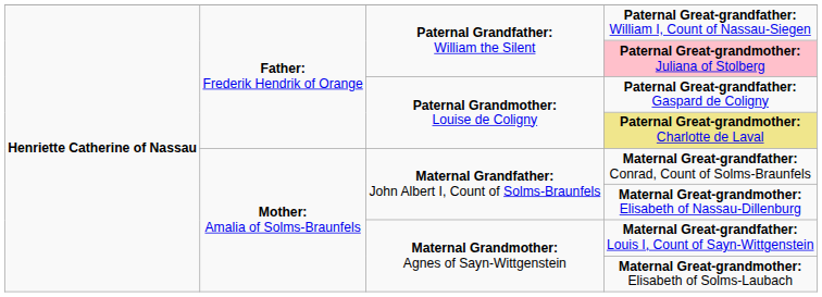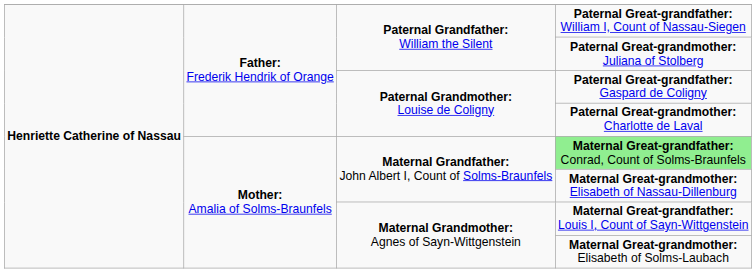Paternal Great-grandmother: Juliana of Stolberg | column 4: pink background -> no background
Paternal Great-grandmother: Charlotte de Laval | column 4: khaki background -> no background
Maternal Great-grandfather: Conrad, Count of Solms-Braunfels | column 4: no background -> lightgreen background
